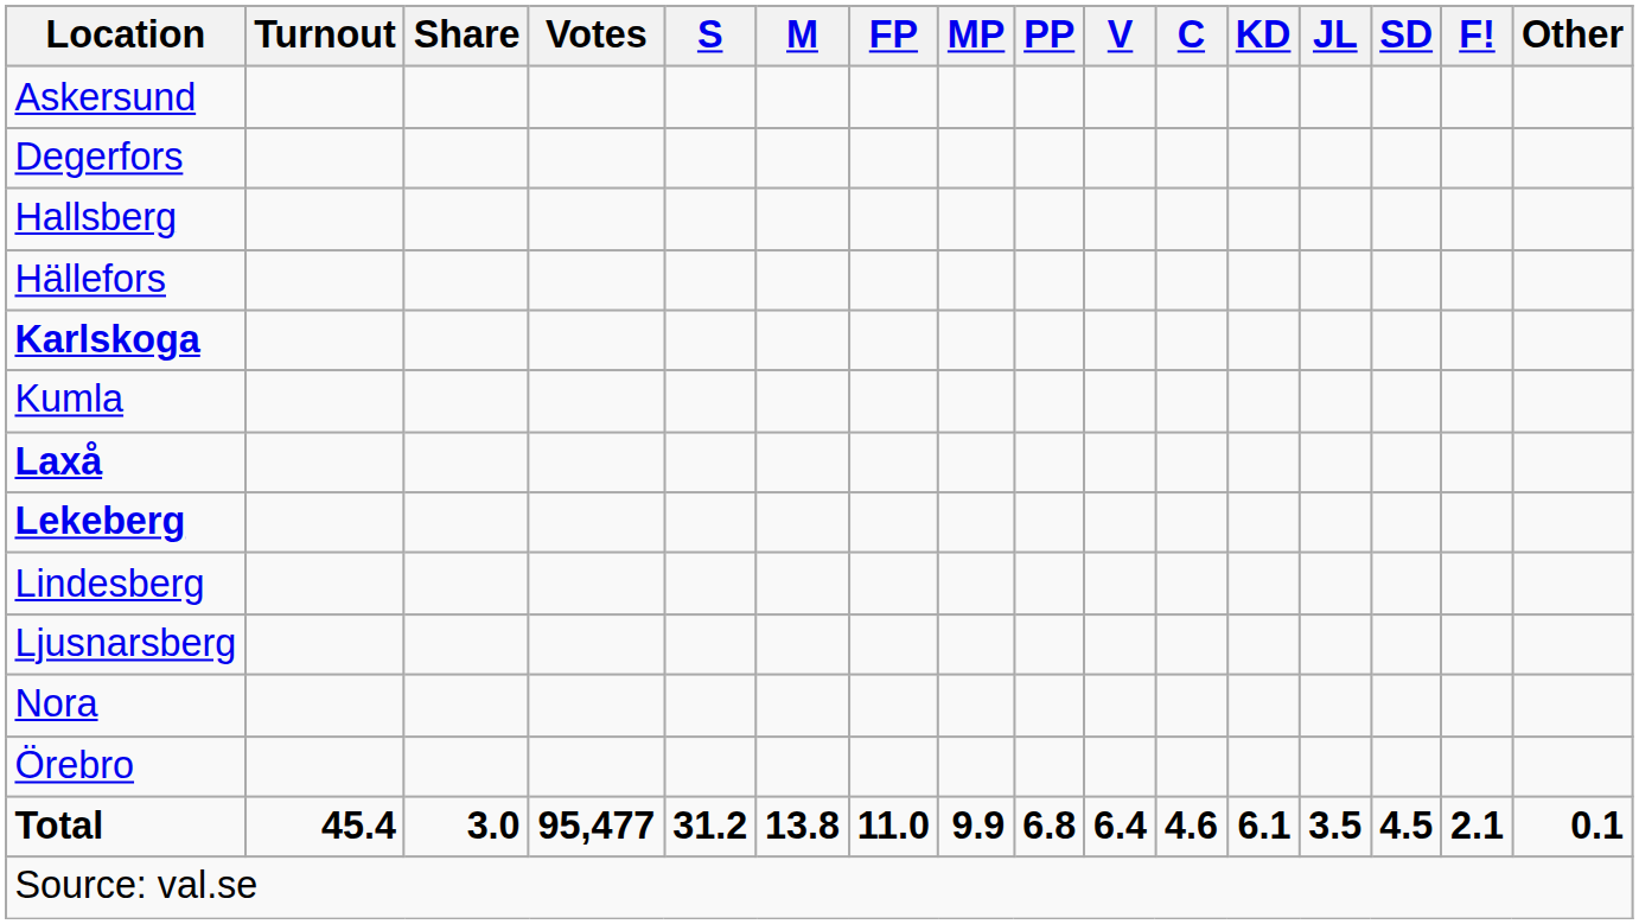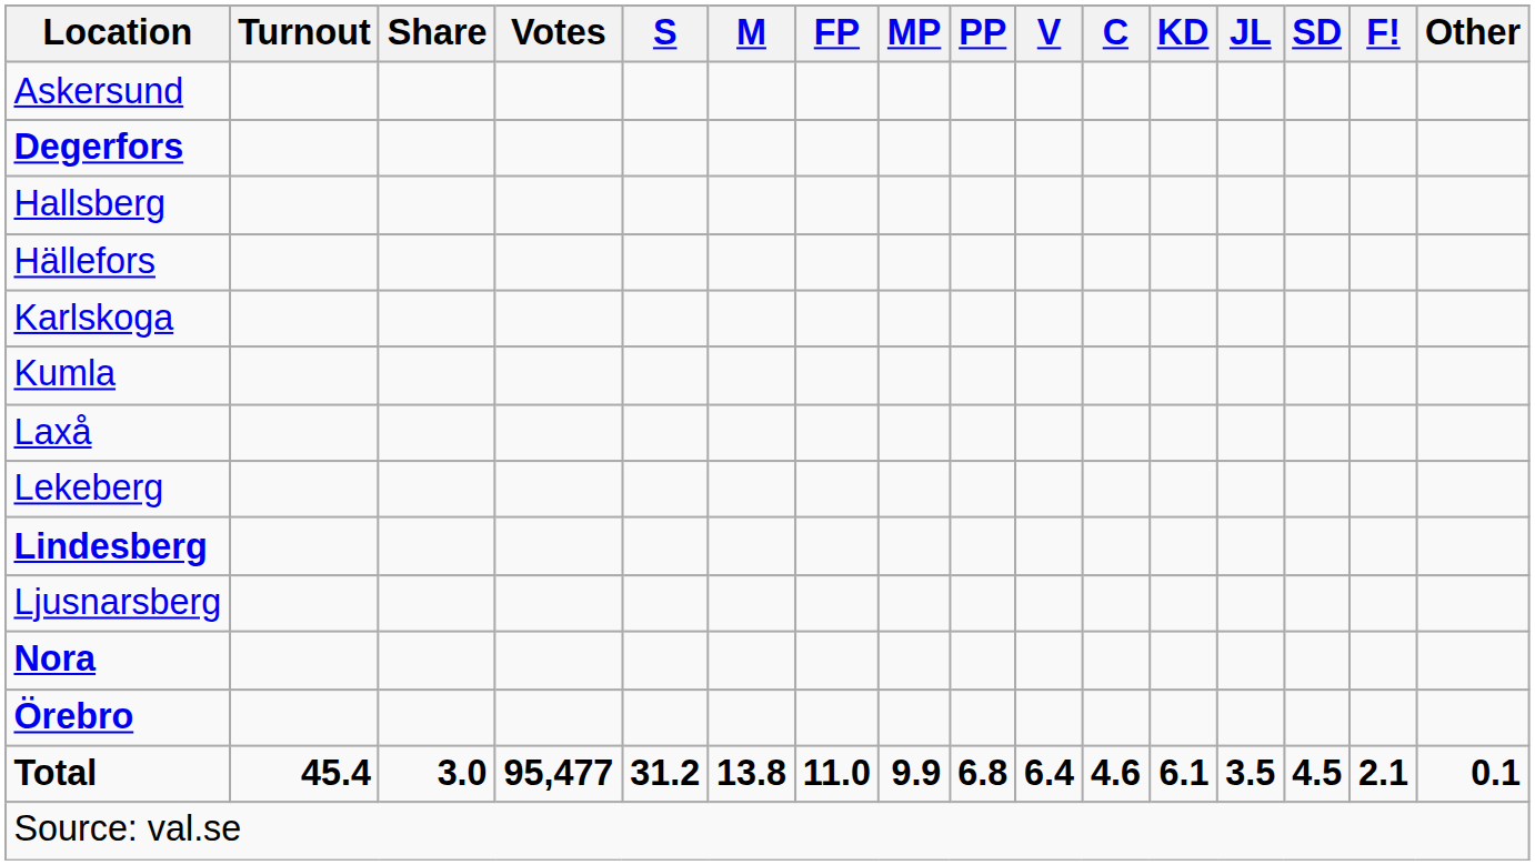Degerfors | Location: normal -> bold
Karlskoga | Location: bold -> normal
Laxå | Location: bold -> normal
Lekeberg | Location: bold -> normal
Lindesberg | Location: normal -> bold
Nora | Location: normal -> bold
Örebro | Location: normal -> bold
